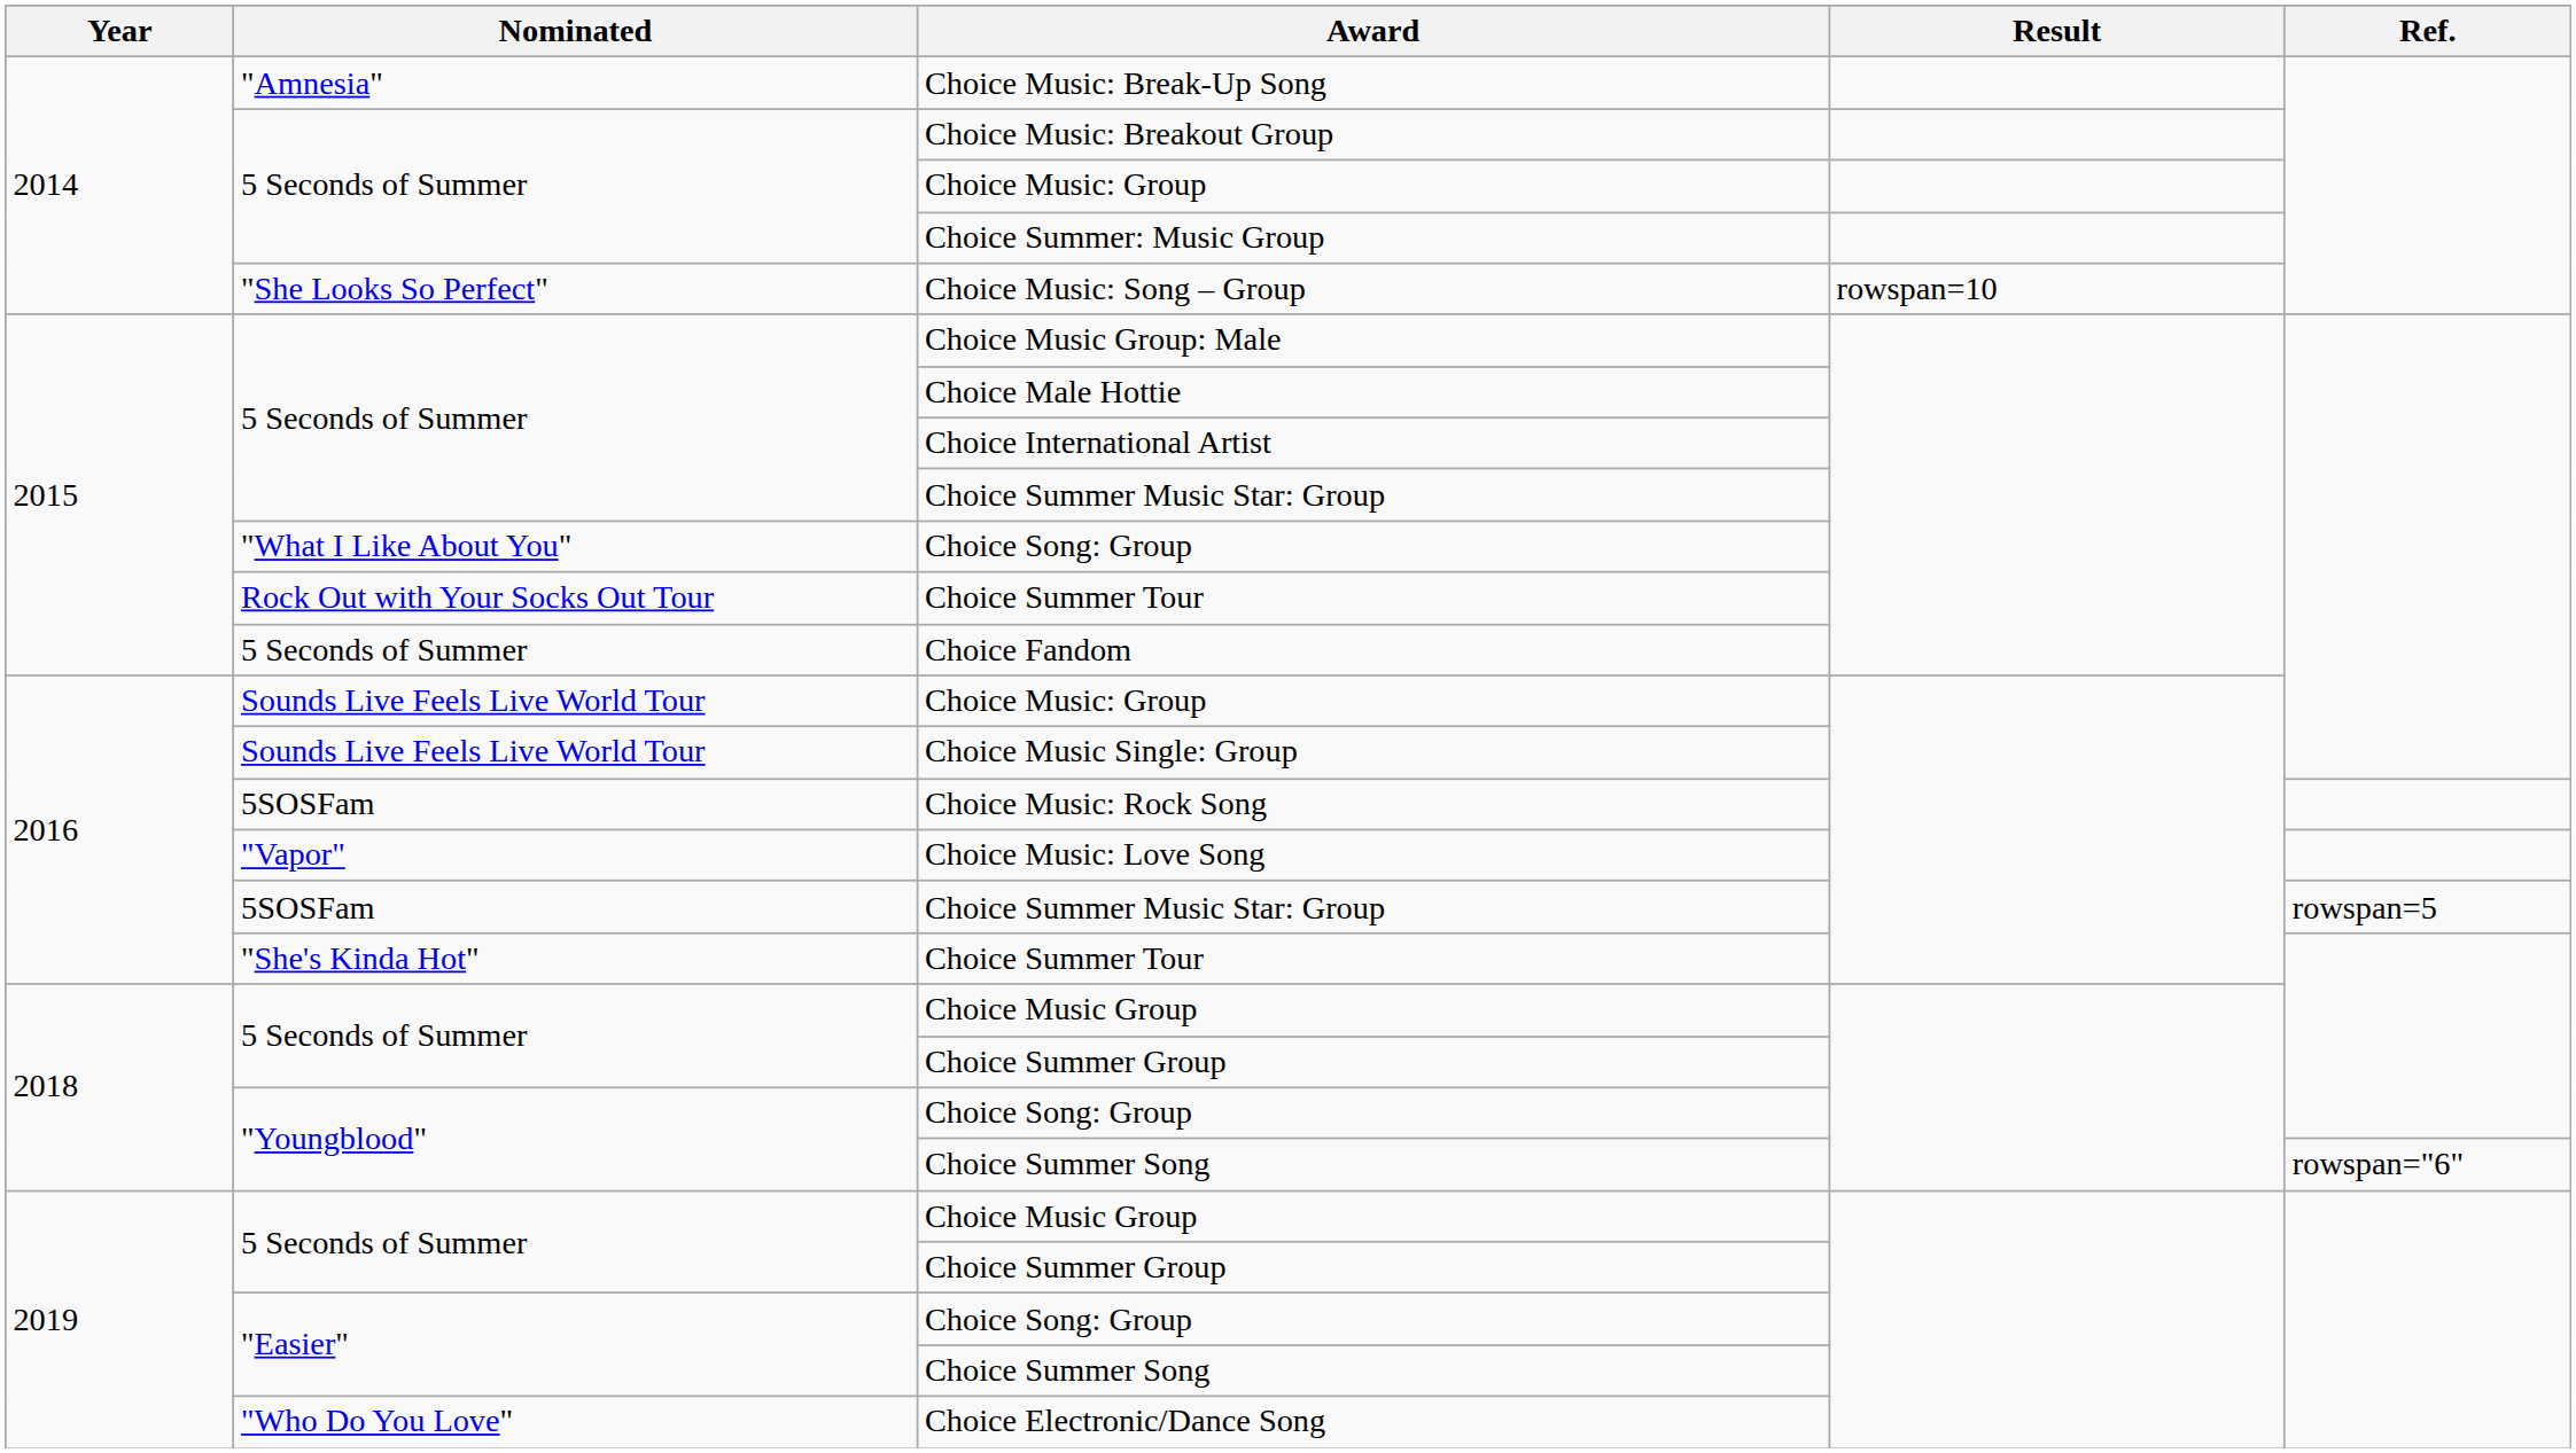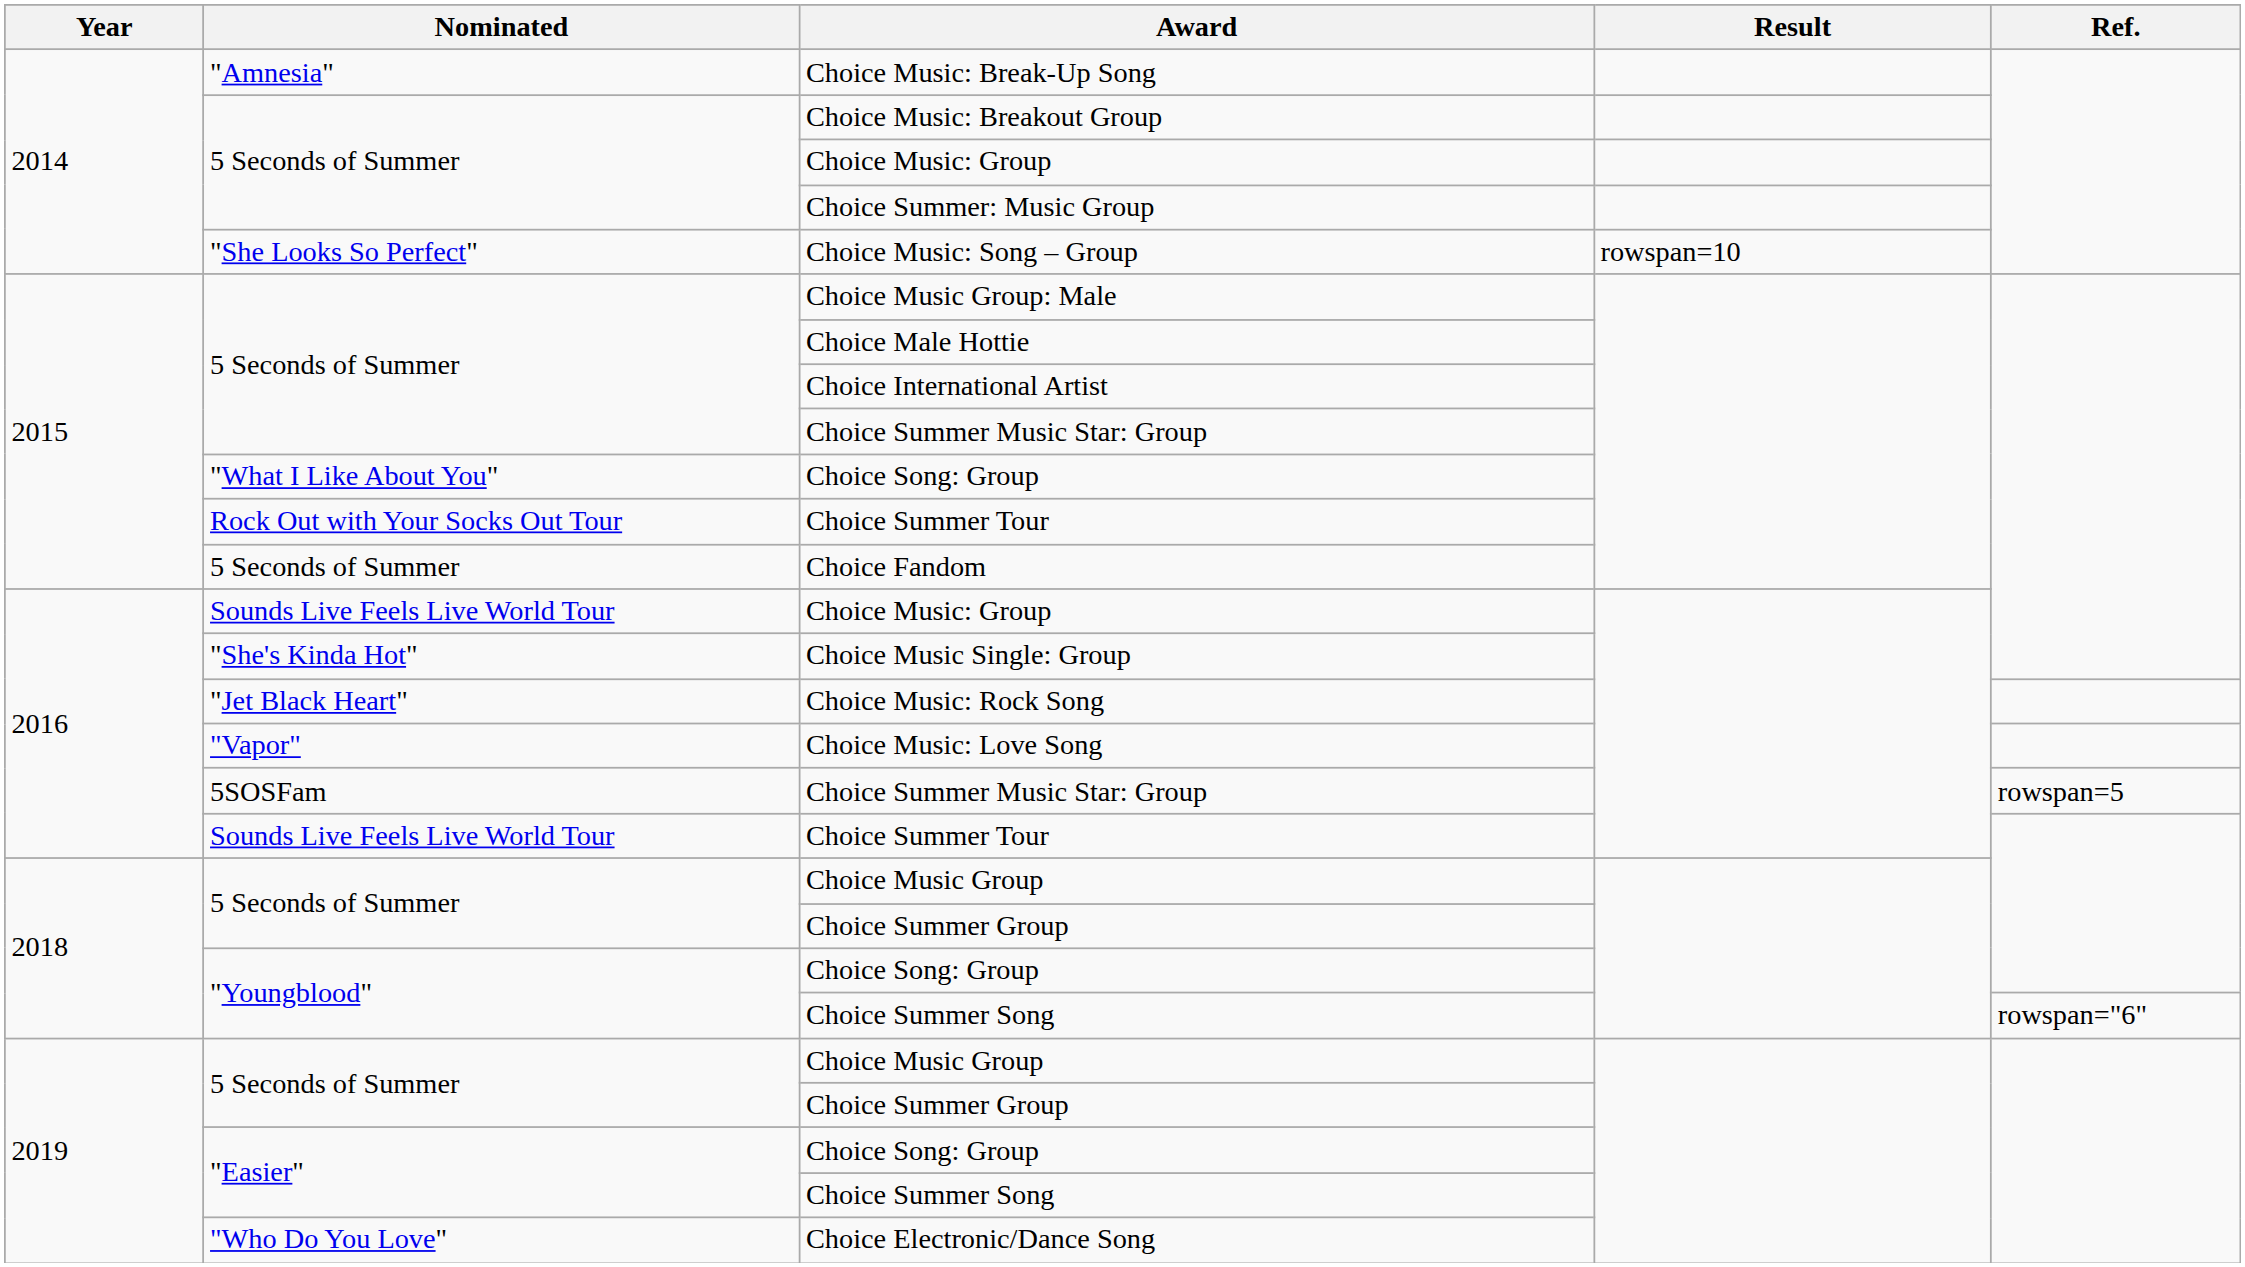Choice Music Single: Group | Nominated: Sounds Live Feels Live World Tour -> "She's Kinda Hot"
Choice Music: Rock Song | Nominated: 5SOSFam -> "Jet Black Heart"
2016 / Choice Summer Tour | Nominated: "She's Kinda Hot" -> Sounds Live Feels Live World Tour
